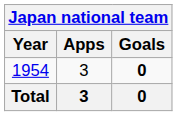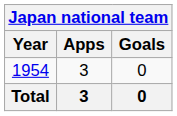1954 | Goals: bold -> normal
